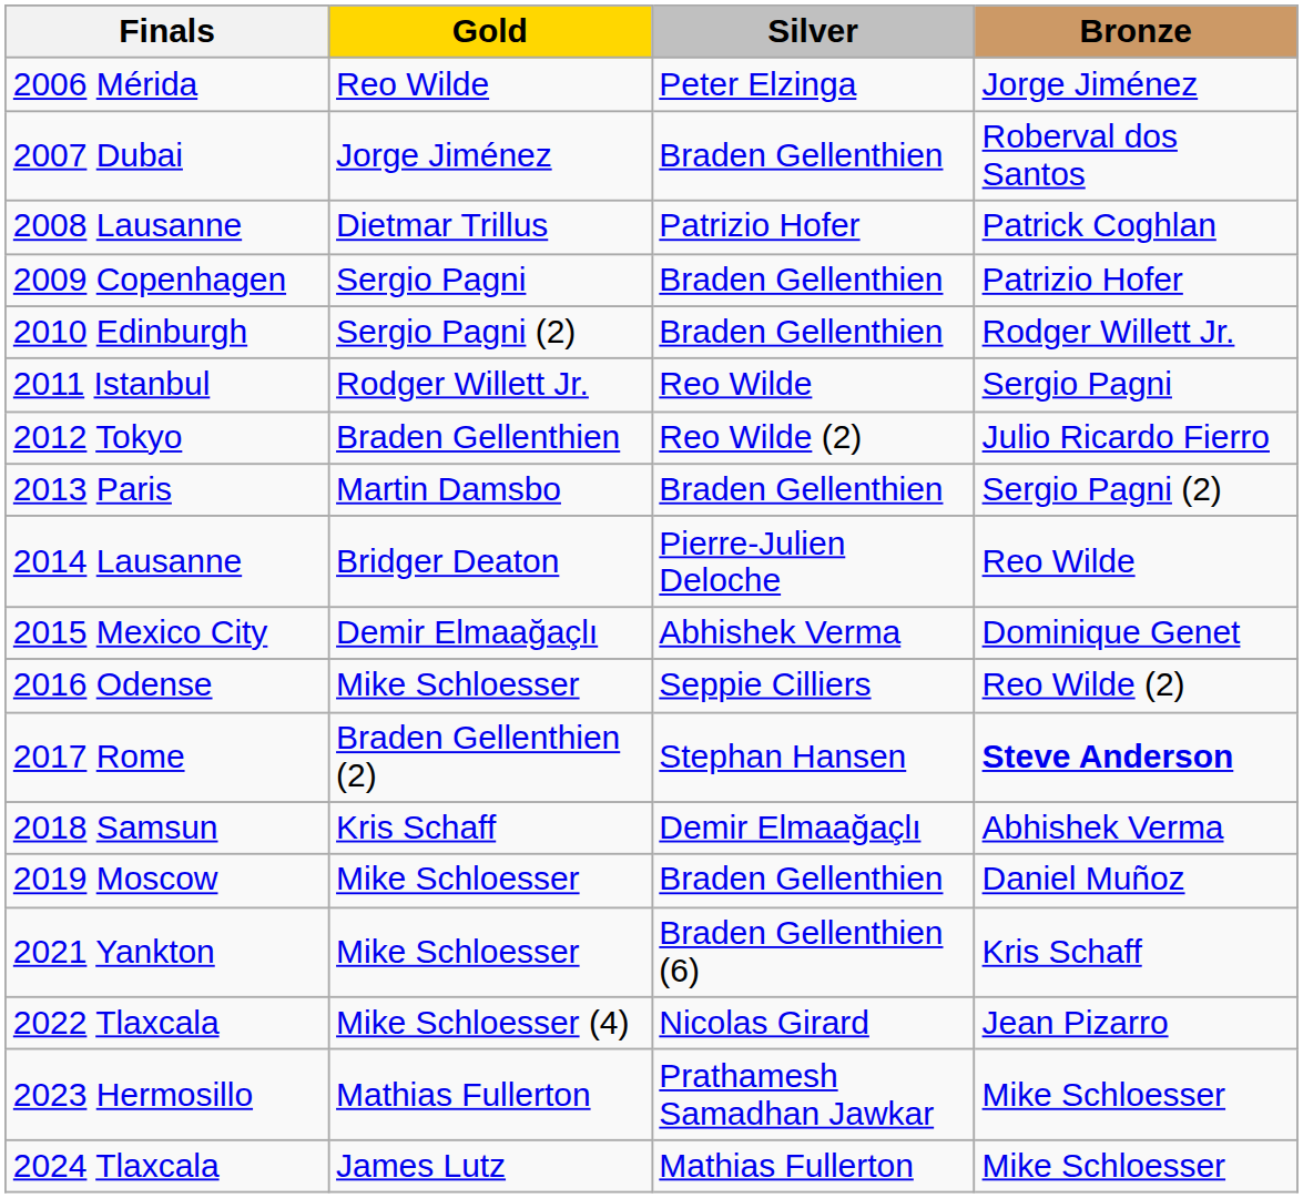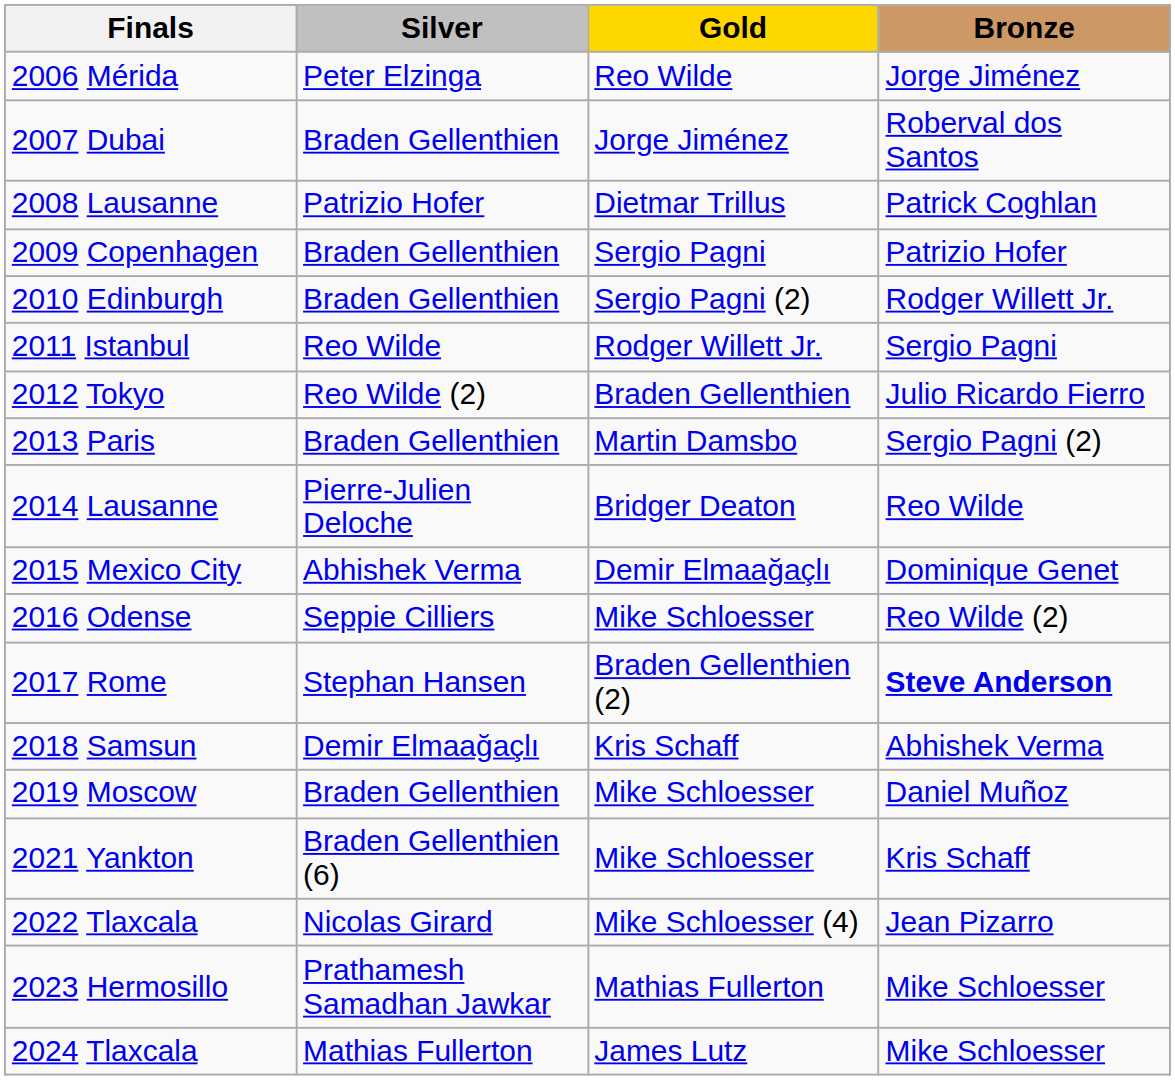columns swapped: Gold <-> Silver
